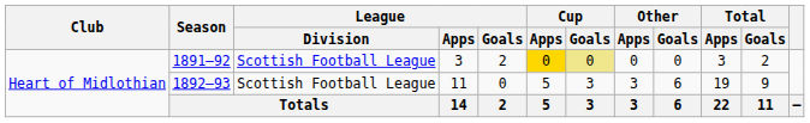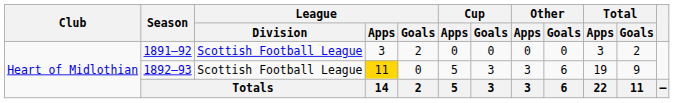1891–92 | Cup / Apps: gold background -> no background
1891–92 | Cup / Goals: khaki background -> no background
1892–93 | League / Apps: no background -> gold background
